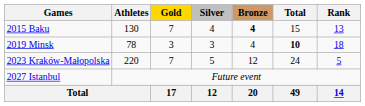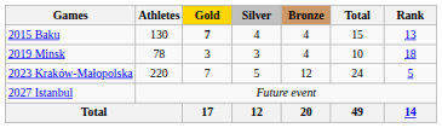2015 Baku | Gold: normal -> bold
2015 Baku | Bronze: bold -> normal
2019 Minsk | Total: bold -> normal
